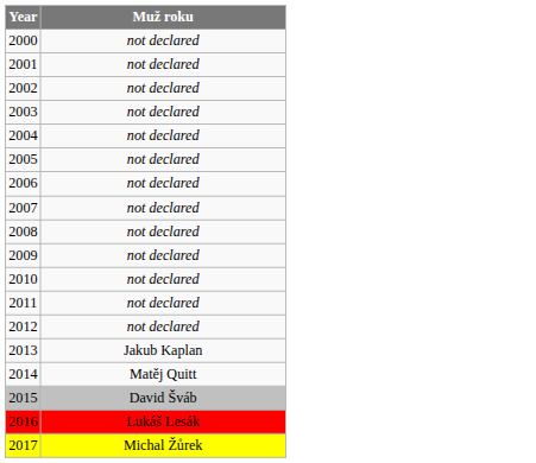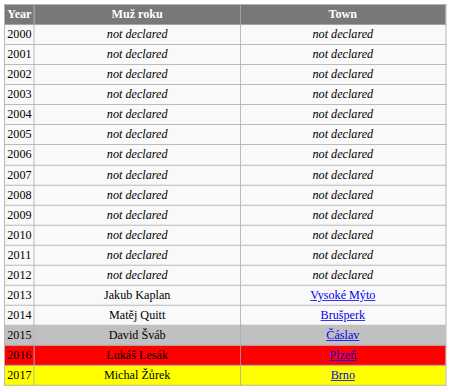+ column: Town | not declared | not declared | not declared | not declared | not declared | not declared | not declared | not declared | not declared | not declared | not declared | not declared | not declared | Vysoké Mýto | Brušperk | Čáslav | Plzeň | Brno
